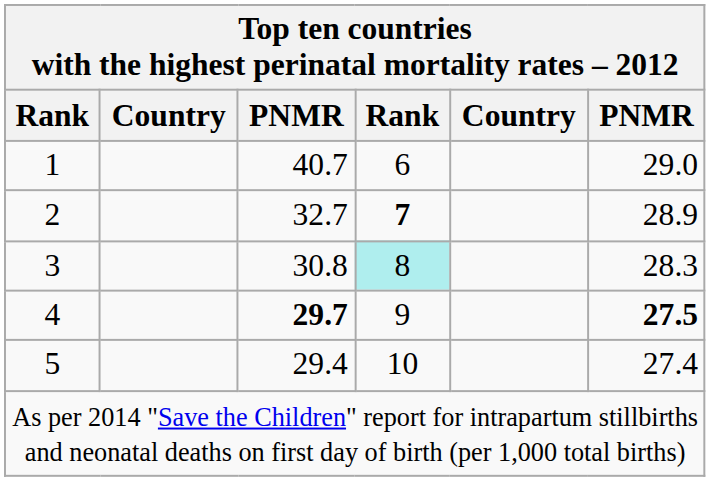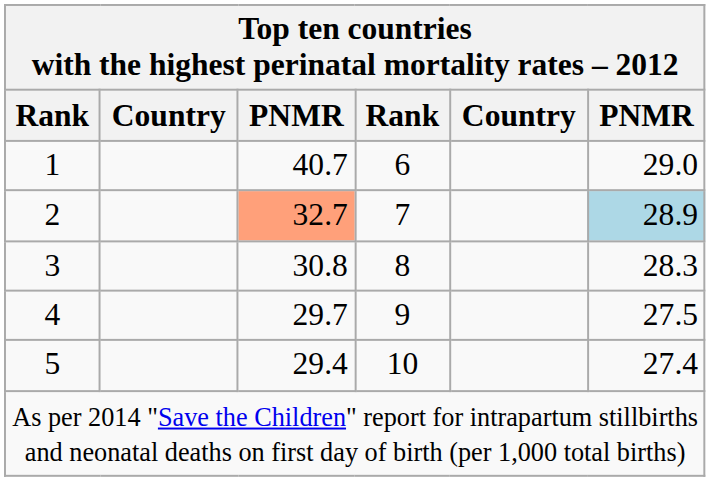2 | column 3: no background -> lightsalmon background
2 | column 4: bold -> normal
2 | column 6: no background -> lightblue background
3 | column 4: paleturquoise background -> no background
4 | column 3: bold -> normal
4 | column 6: bold -> normal
